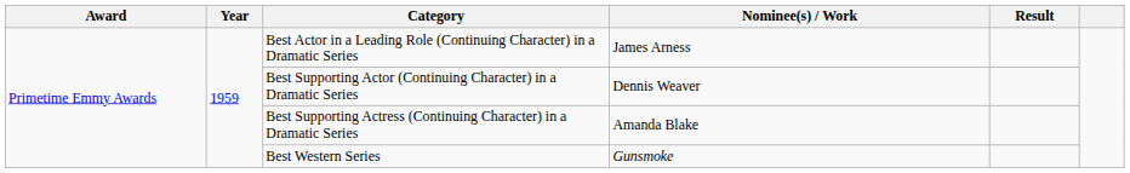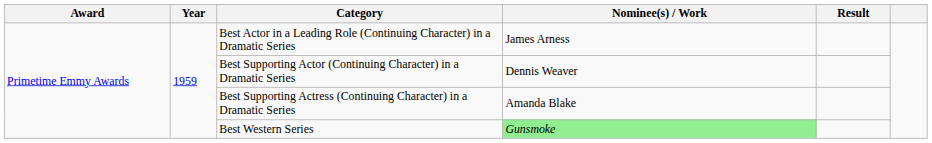Best Western Series | Nominee(s) / Work: no background -> lightgreen background
